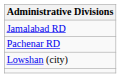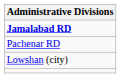row 2 | column 1: normal -> bold
